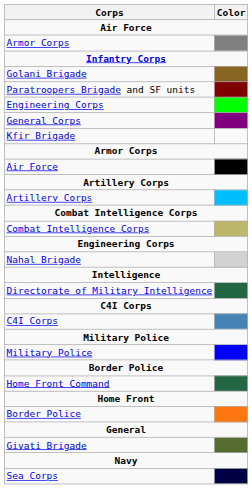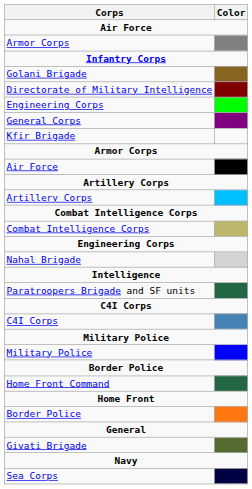row 6 | Corps: Paratroopers Brigade and SF units -> Directorate of Military Intelligence
row 19 | Corps: Directorate of Military Intelligence -> Paratroopers Brigade and SF units
